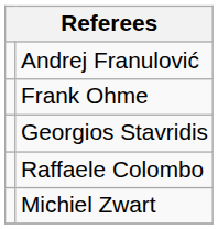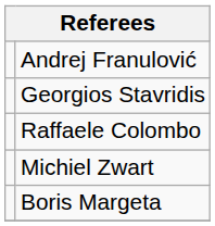- row: Frank Ohme
+ row: Boris Margeta
